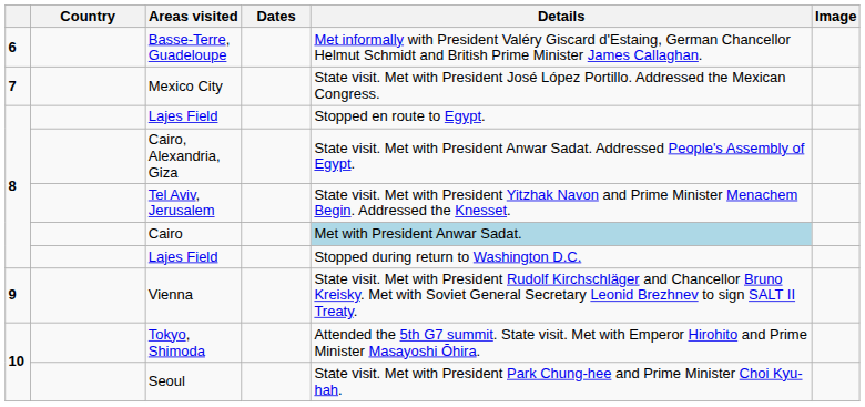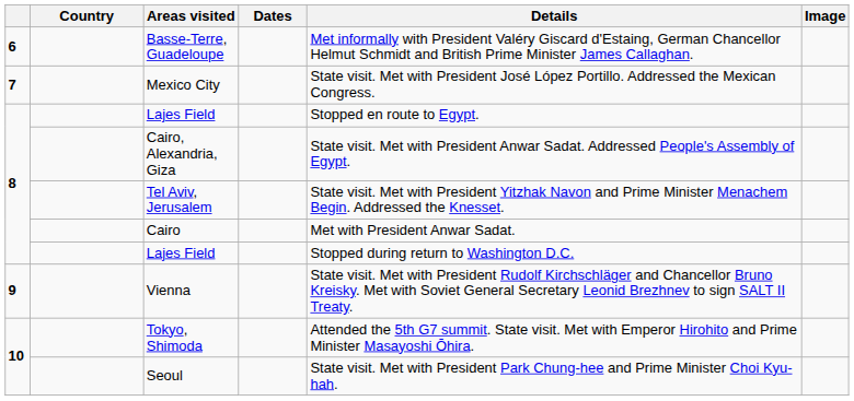Cairo | Details: lightblue background -> no background
